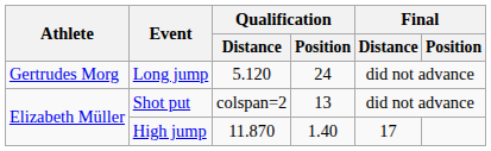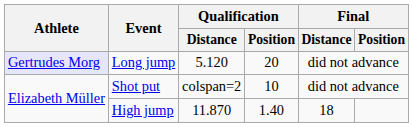Long jump | Athlete: no background -> lavender background
Long jump | Qualification / Position: 24 -> 20
Shot put | Qualification / Position: 13 -> 10
High jump | Final / Distance: 17 -> 18
